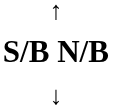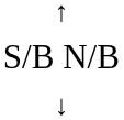row 2 | column 1: bold -> normal
